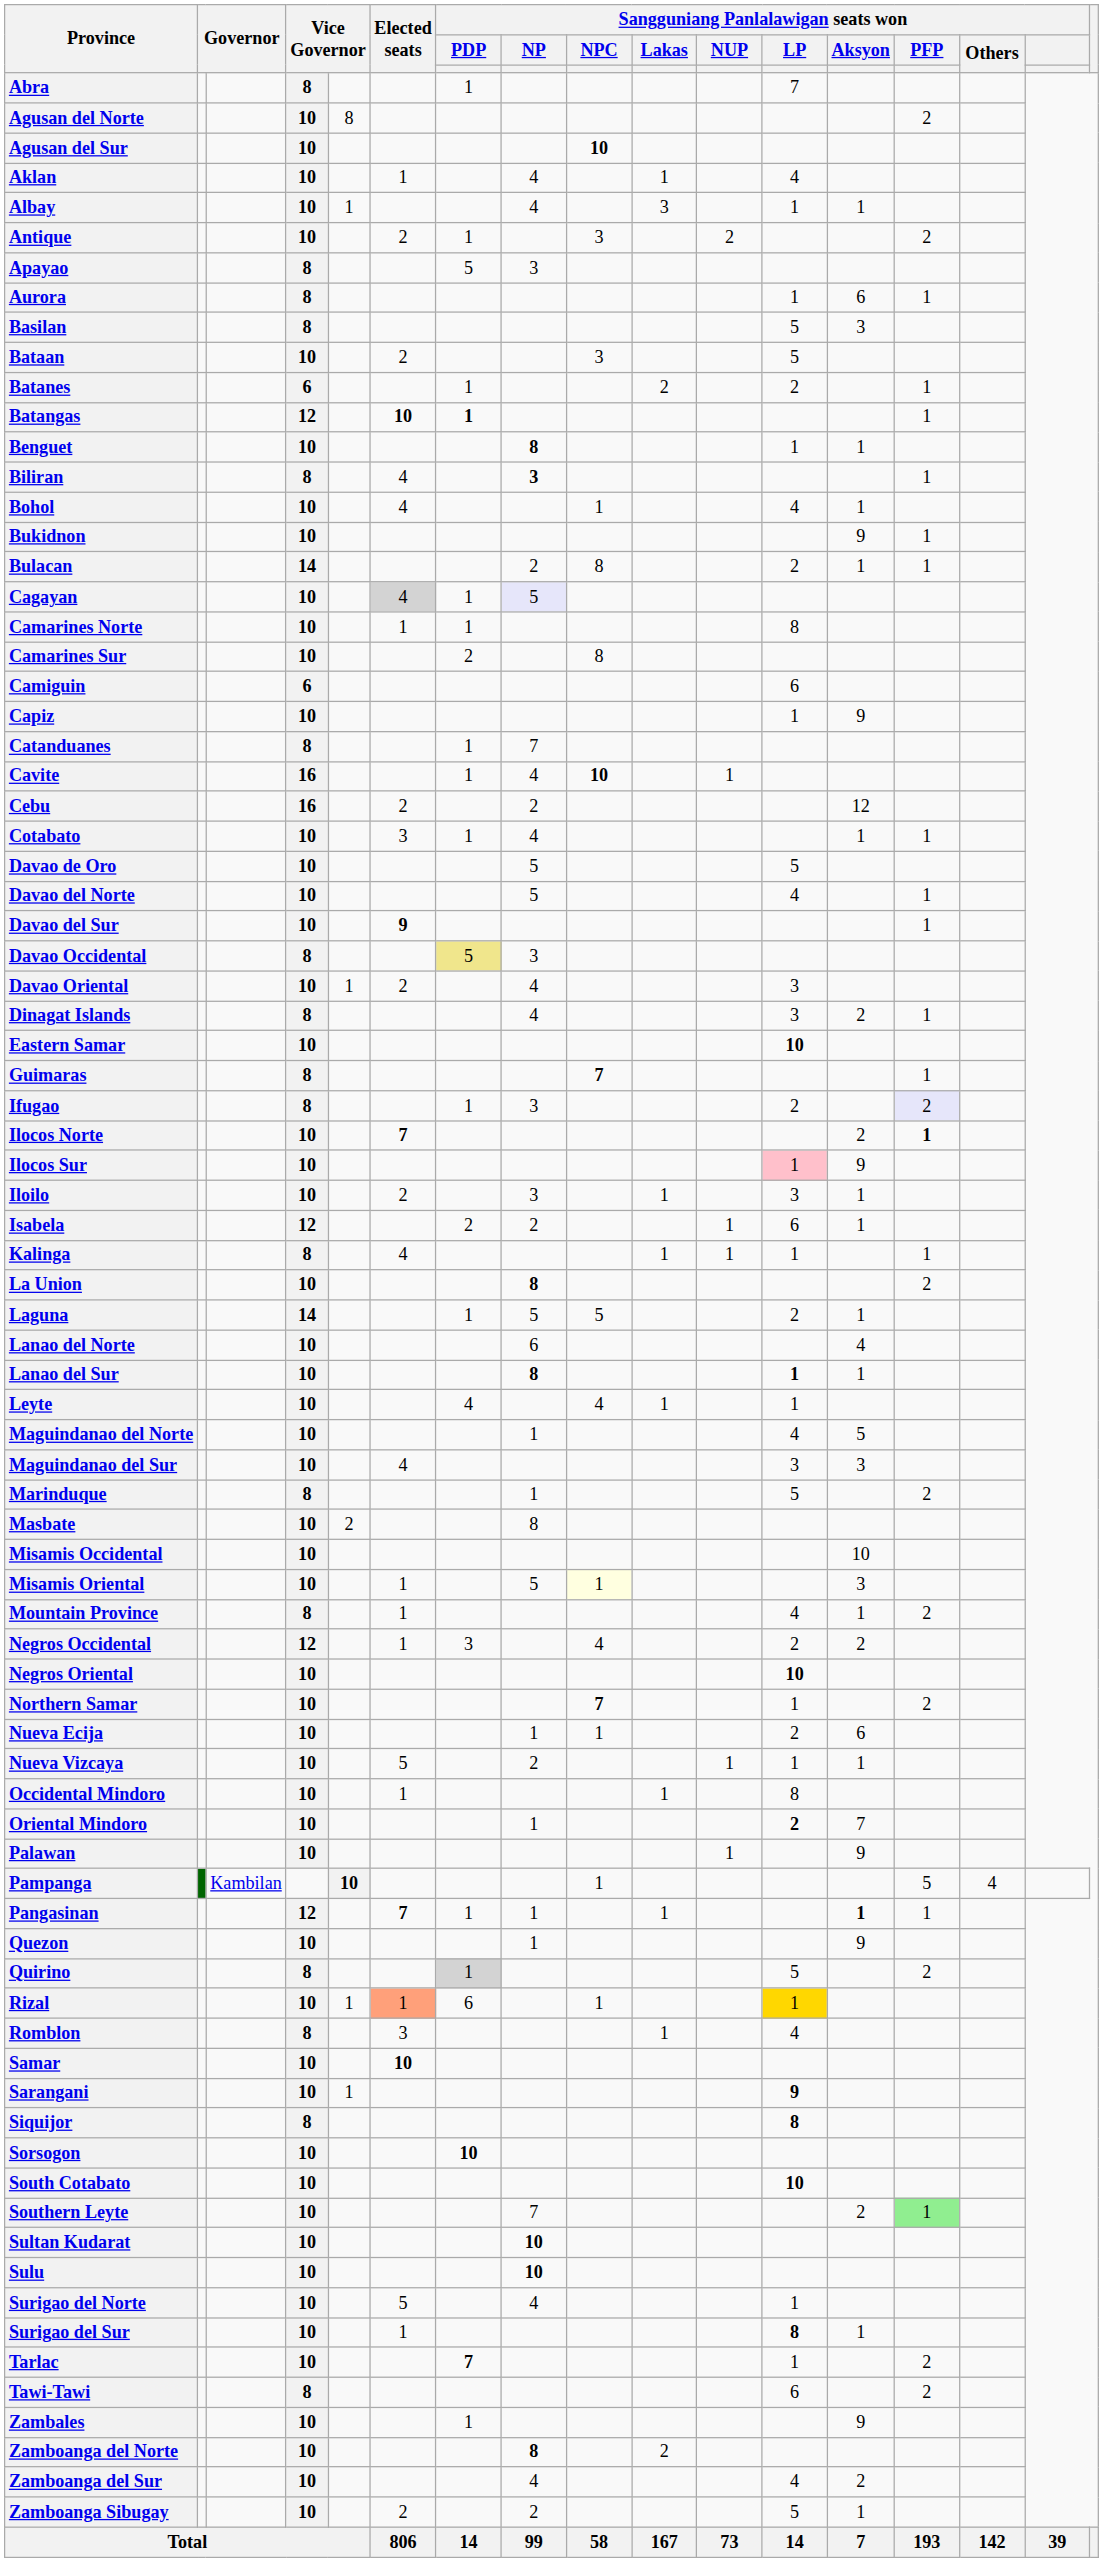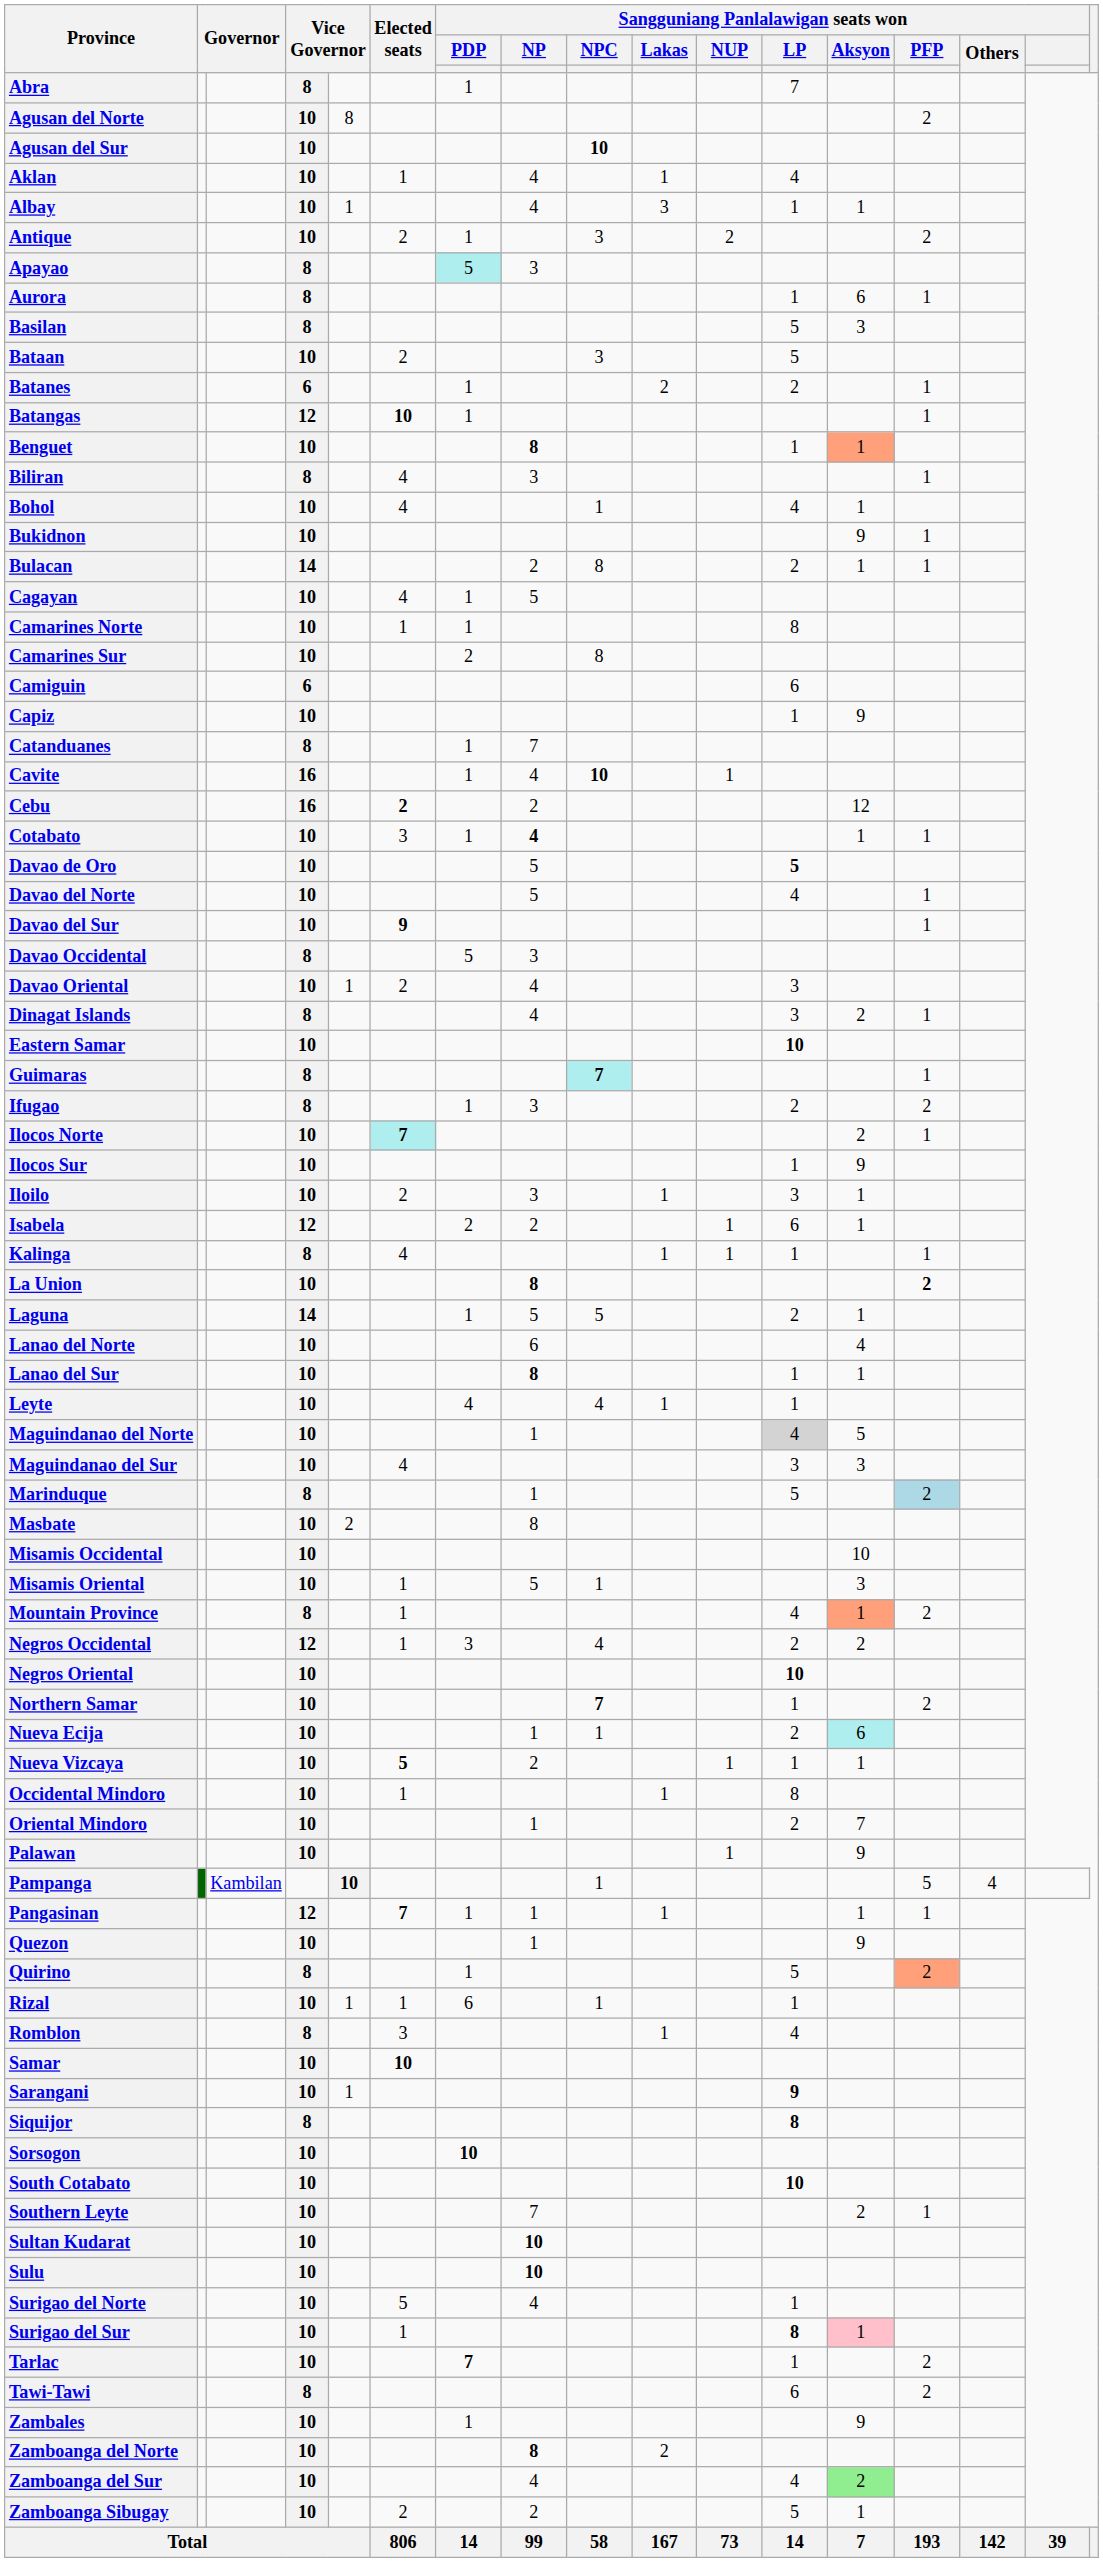Apayao | Sangguniang Panlalawigan seats won / PDP: no background -> paleturquoise background
Batangas | Sangguniang Panlalawigan seats won / PDP: bold -> normal
Benguet | Sangguniang Panlalawigan seats won / Aksyon: no background -> lightsalmon background
Biliran | Sangguniang Panlalawigan seats won / NP: bold -> normal
Cagayan | Elected seats: lightgrey background -> no background
Cagayan | Sangguniang Panlalawigan seats won / NP: lavender background -> no background
Cebu | Elected seats: normal -> bold
Cotabato | Sangguniang Panlalawigan seats won / NP: normal -> bold
Davao de Oro | Sangguniang Panlalawigan seats won / LP: normal -> bold
Davao Occidental | Sangguniang Panlalawigan seats won / PDP: khaki background -> no background
Guimaras | Sangguniang Panlalawigan seats won / NPC: no background -> paleturquoise background
Ifugao | Sangguniang Panlalawigan seats won / PFP: lavender background -> no background
Ilocos Norte | Elected seats: no background -> paleturquoise background
Ilocos Norte | Sangguniang Panlalawigan seats won / PFP: bold -> normal
Ilocos Sur | Sangguniang Panlalawigan seats won / LP: pink background -> no background
La Union | Sangguniang Panlalawigan seats won / PFP: normal -> bold
Lanao del Sur | Sangguniang Panlalawigan seats won / LP: bold -> normal
Maguindanao del Norte | Sangguniang Panlalawigan seats won / LP: no background -> lightgrey background
Marinduque | Sangguniang Panlalawigan seats won / PFP: no background -> lightblue background
Misamis Oriental | Sangguniang Panlalawigan seats won / NPC: lightyellow background -> no background
Mountain Province | Sangguniang Panlalawigan seats won / Aksyon: no background -> lightsalmon background
Nueva Ecija | Sangguniang Panlalawigan seats won / Aksyon: no background -> paleturquoise background
Nueva Vizcaya | Elected seats: normal -> bold
Oriental Mindoro | Sangguniang Panlalawigan seats won / LP: bold -> normal
Pangasinan | Sangguniang Panlalawigan seats won / Aksyon: bold -> normal
Quirino | Sangguniang Panlalawigan seats won / PDP: lightgrey background -> no background
Quirino | Sangguniang Panlalawigan seats won / PFP: no background -> lightsalmon background
Rizal | Elected seats: lightsalmon background -> no background
Rizal | Sangguniang Panlalawigan seats won / LP: gold background -> no background
Southern Leyte | Sangguniang Panlalawigan seats won / PFP: lightgreen background -> no background
Surigao del Sur | Sangguniang Panlalawigan seats won / Aksyon: no background -> pink background
Zamboanga del Sur | Sangguniang Panlalawigan seats won / Aksyon: no background -> lightgreen background
